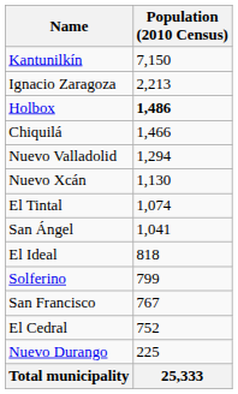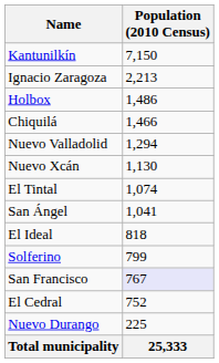Holbox | Population (2010 Census): bold -> normal
San Francisco | Population (2010 Census): no background -> lavender background
